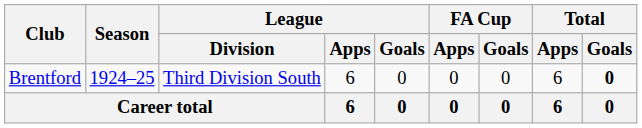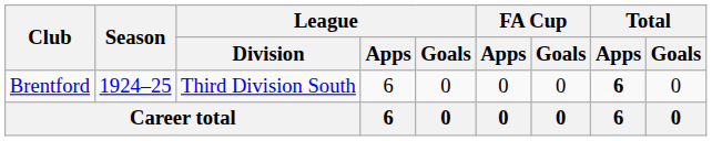Brentford | Total / Apps: normal -> bold
Brentford | Total / Goals: bold -> normal
